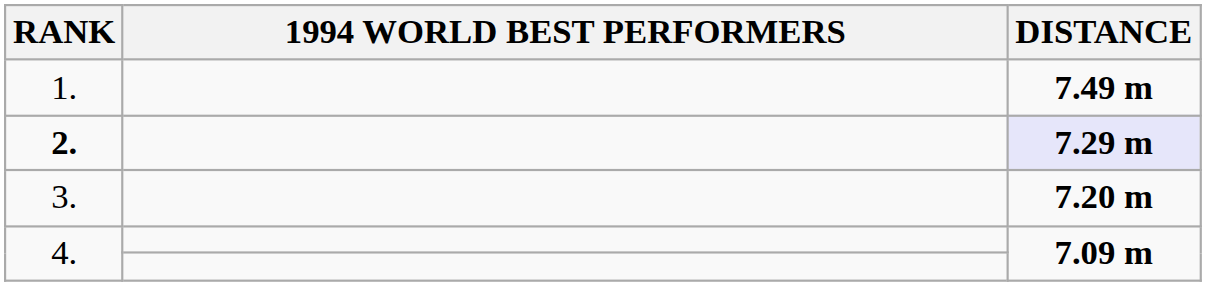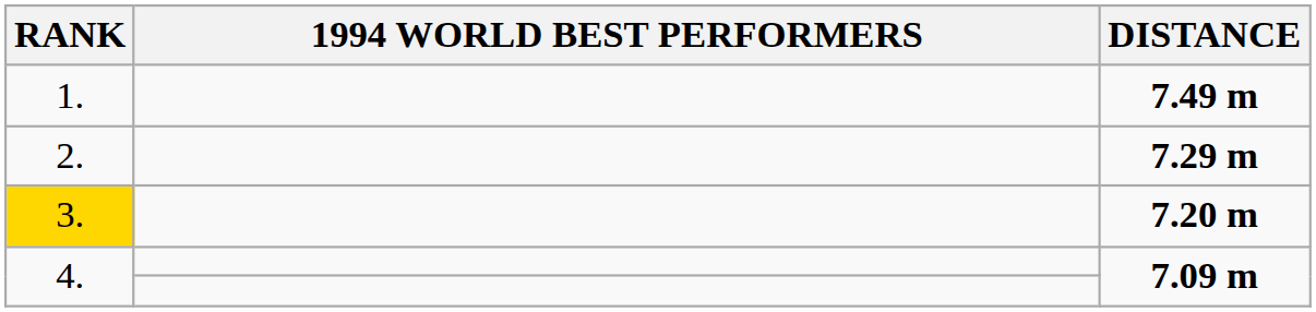2. | RANK: bold -> normal
2. | DISTANCE: lavender background -> no background
3. | RANK: no background -> gold background
